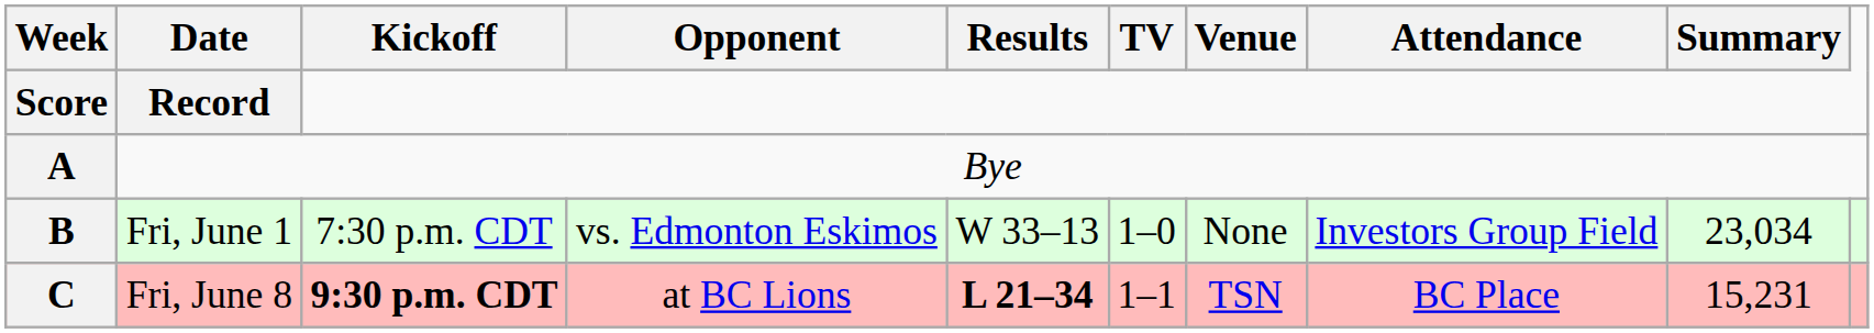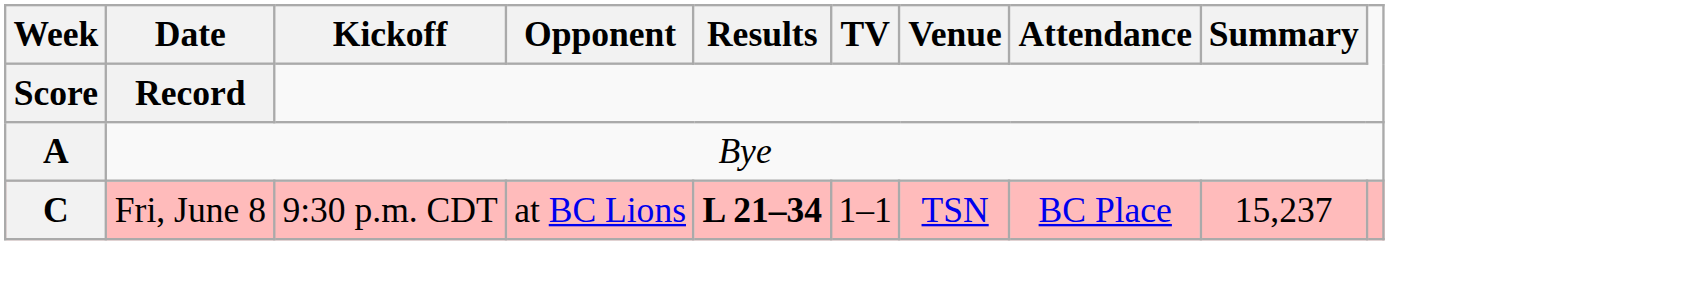- row: B | Fri, June 1 | 7:30 p.m. CDT | vs. Edmonton Eskimos | W 33–13 | 1–0 | None | Investors Group Field | 23,034
C | Kickoff: bold -> normal
C | Summary: 15,231 -> 15,237
